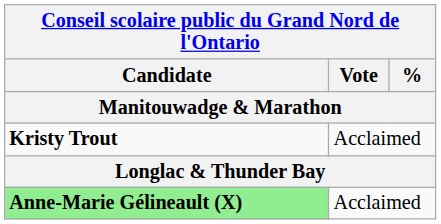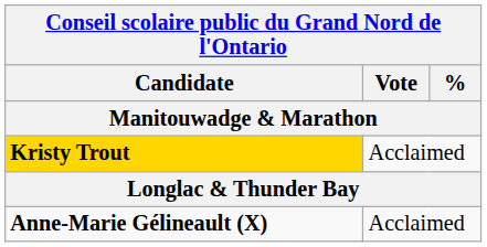Kristy Trout | Candidate: no background -> gold background
Anne-Marie Gélineault (X) | Candidate: lightgreen background -> no background
